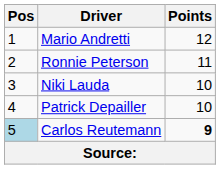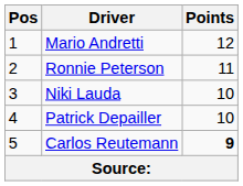Carlos Reutemann | Pos: lightblue background -> no background
